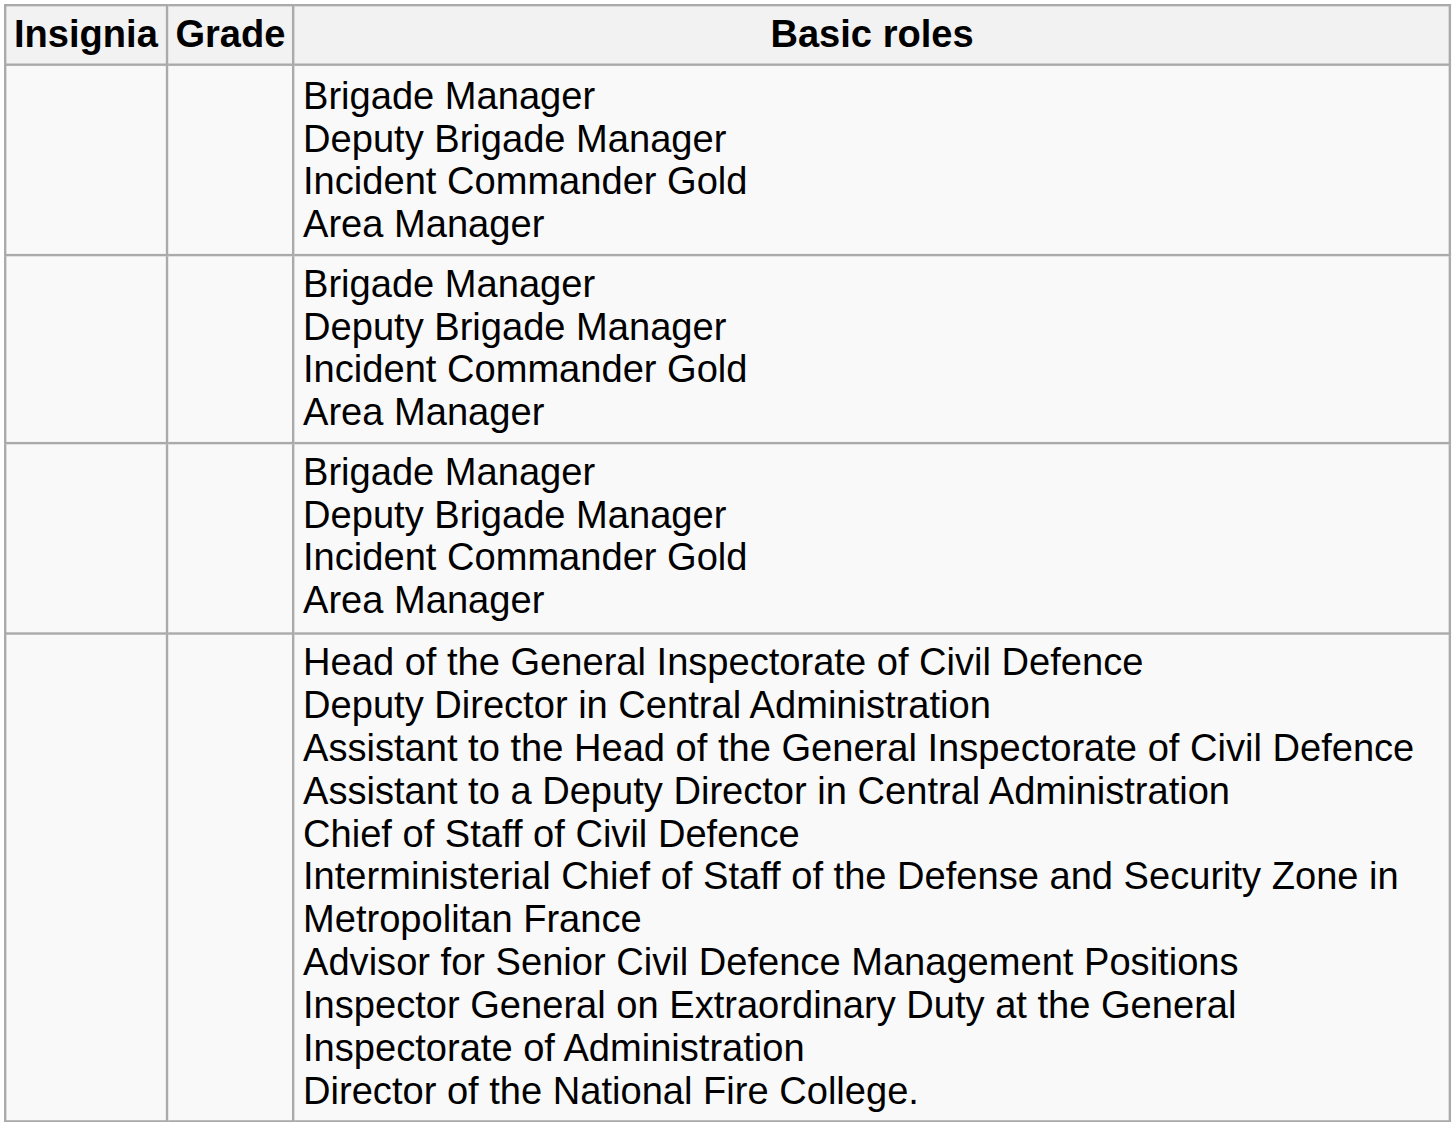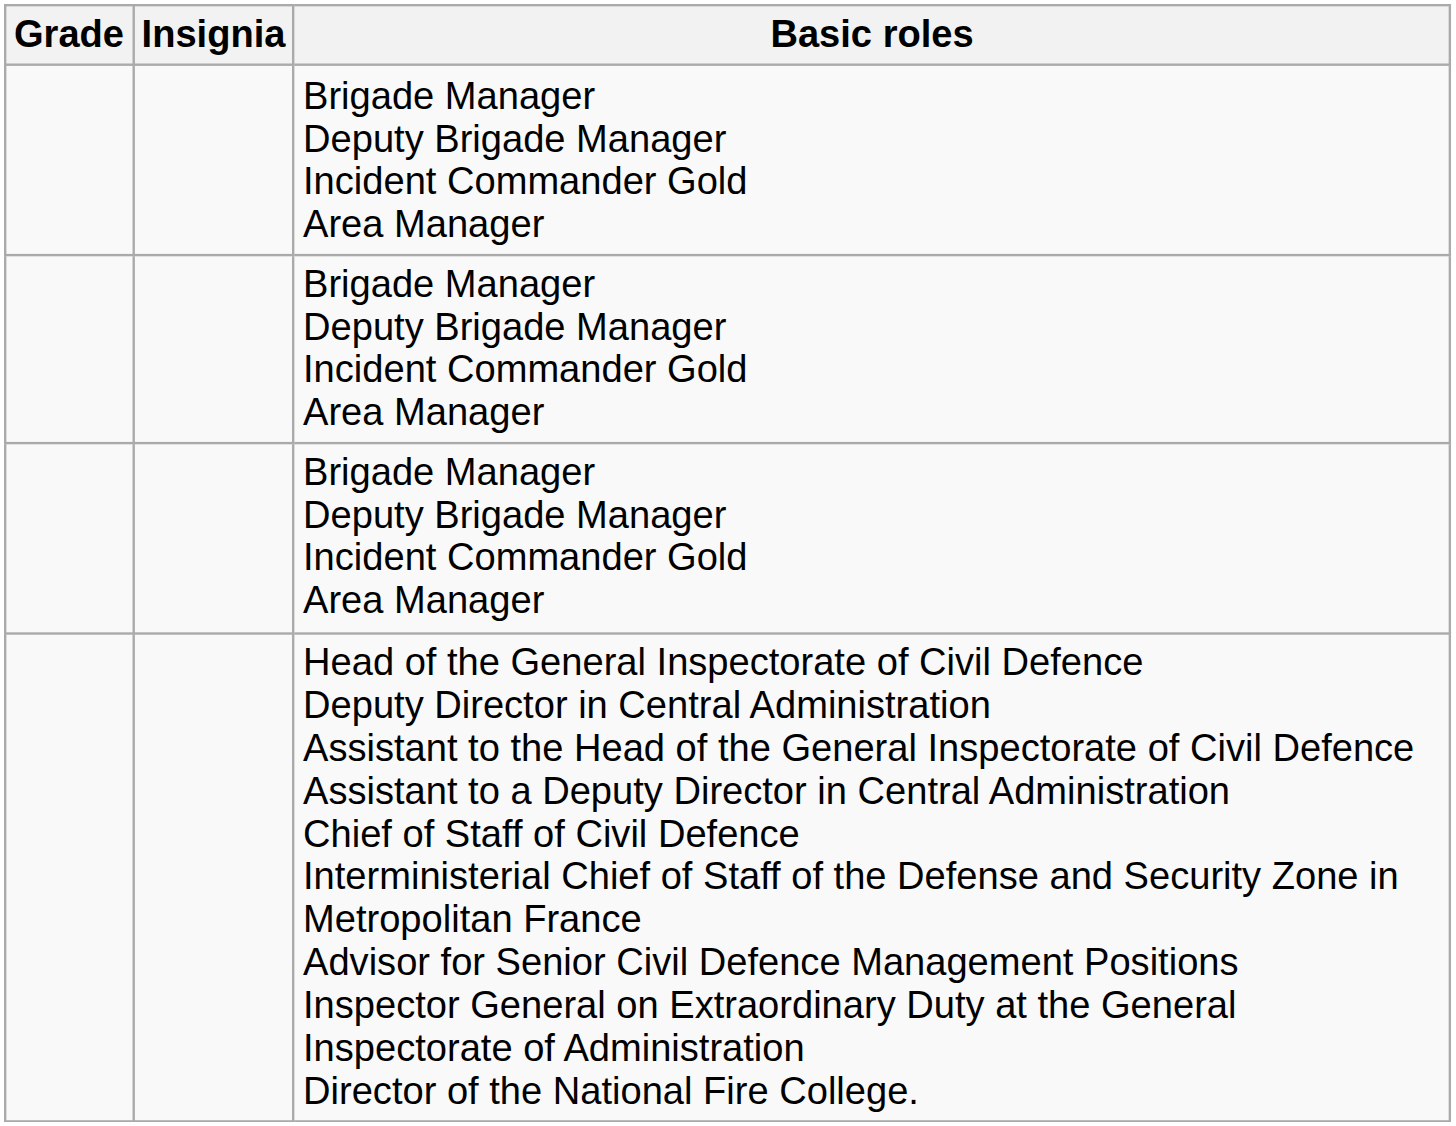columns swapped: Grade <-> Insignia
